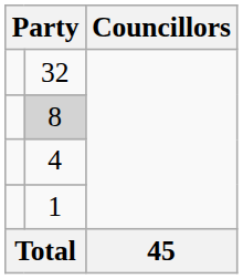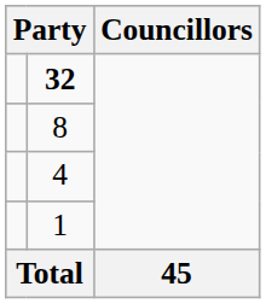32 | column 2: normal -> bold
8 | column 2: lightgrey background -> no background
